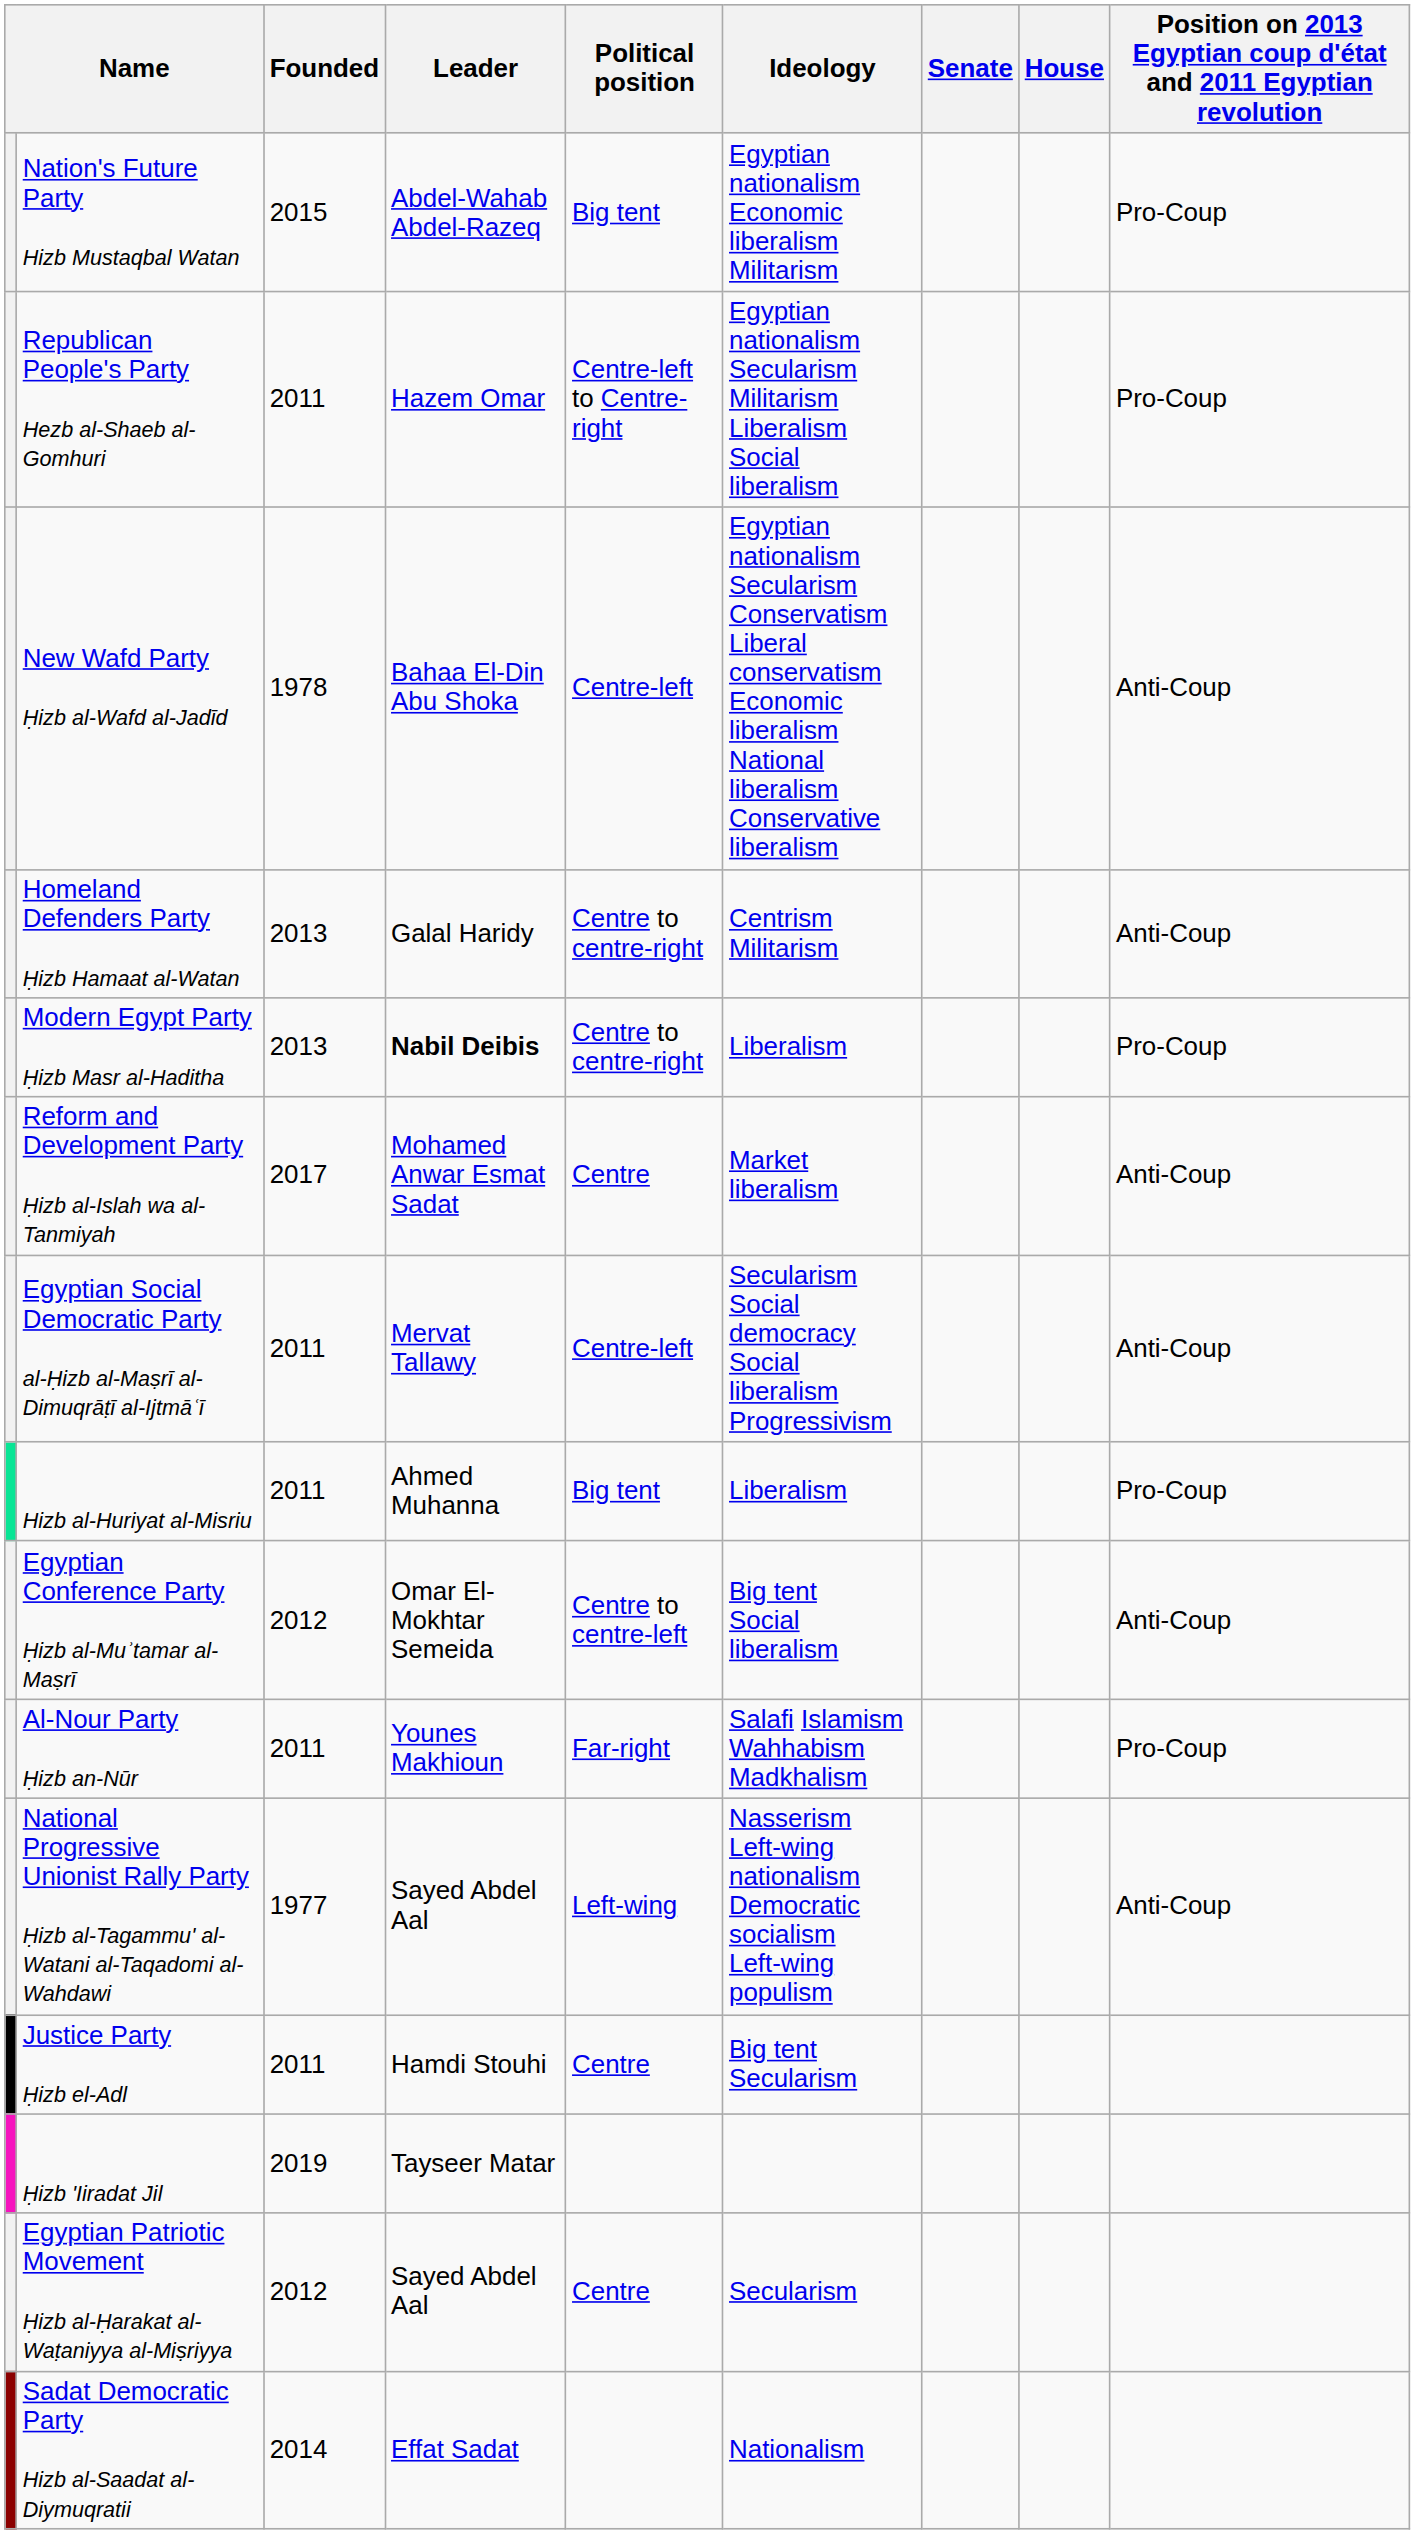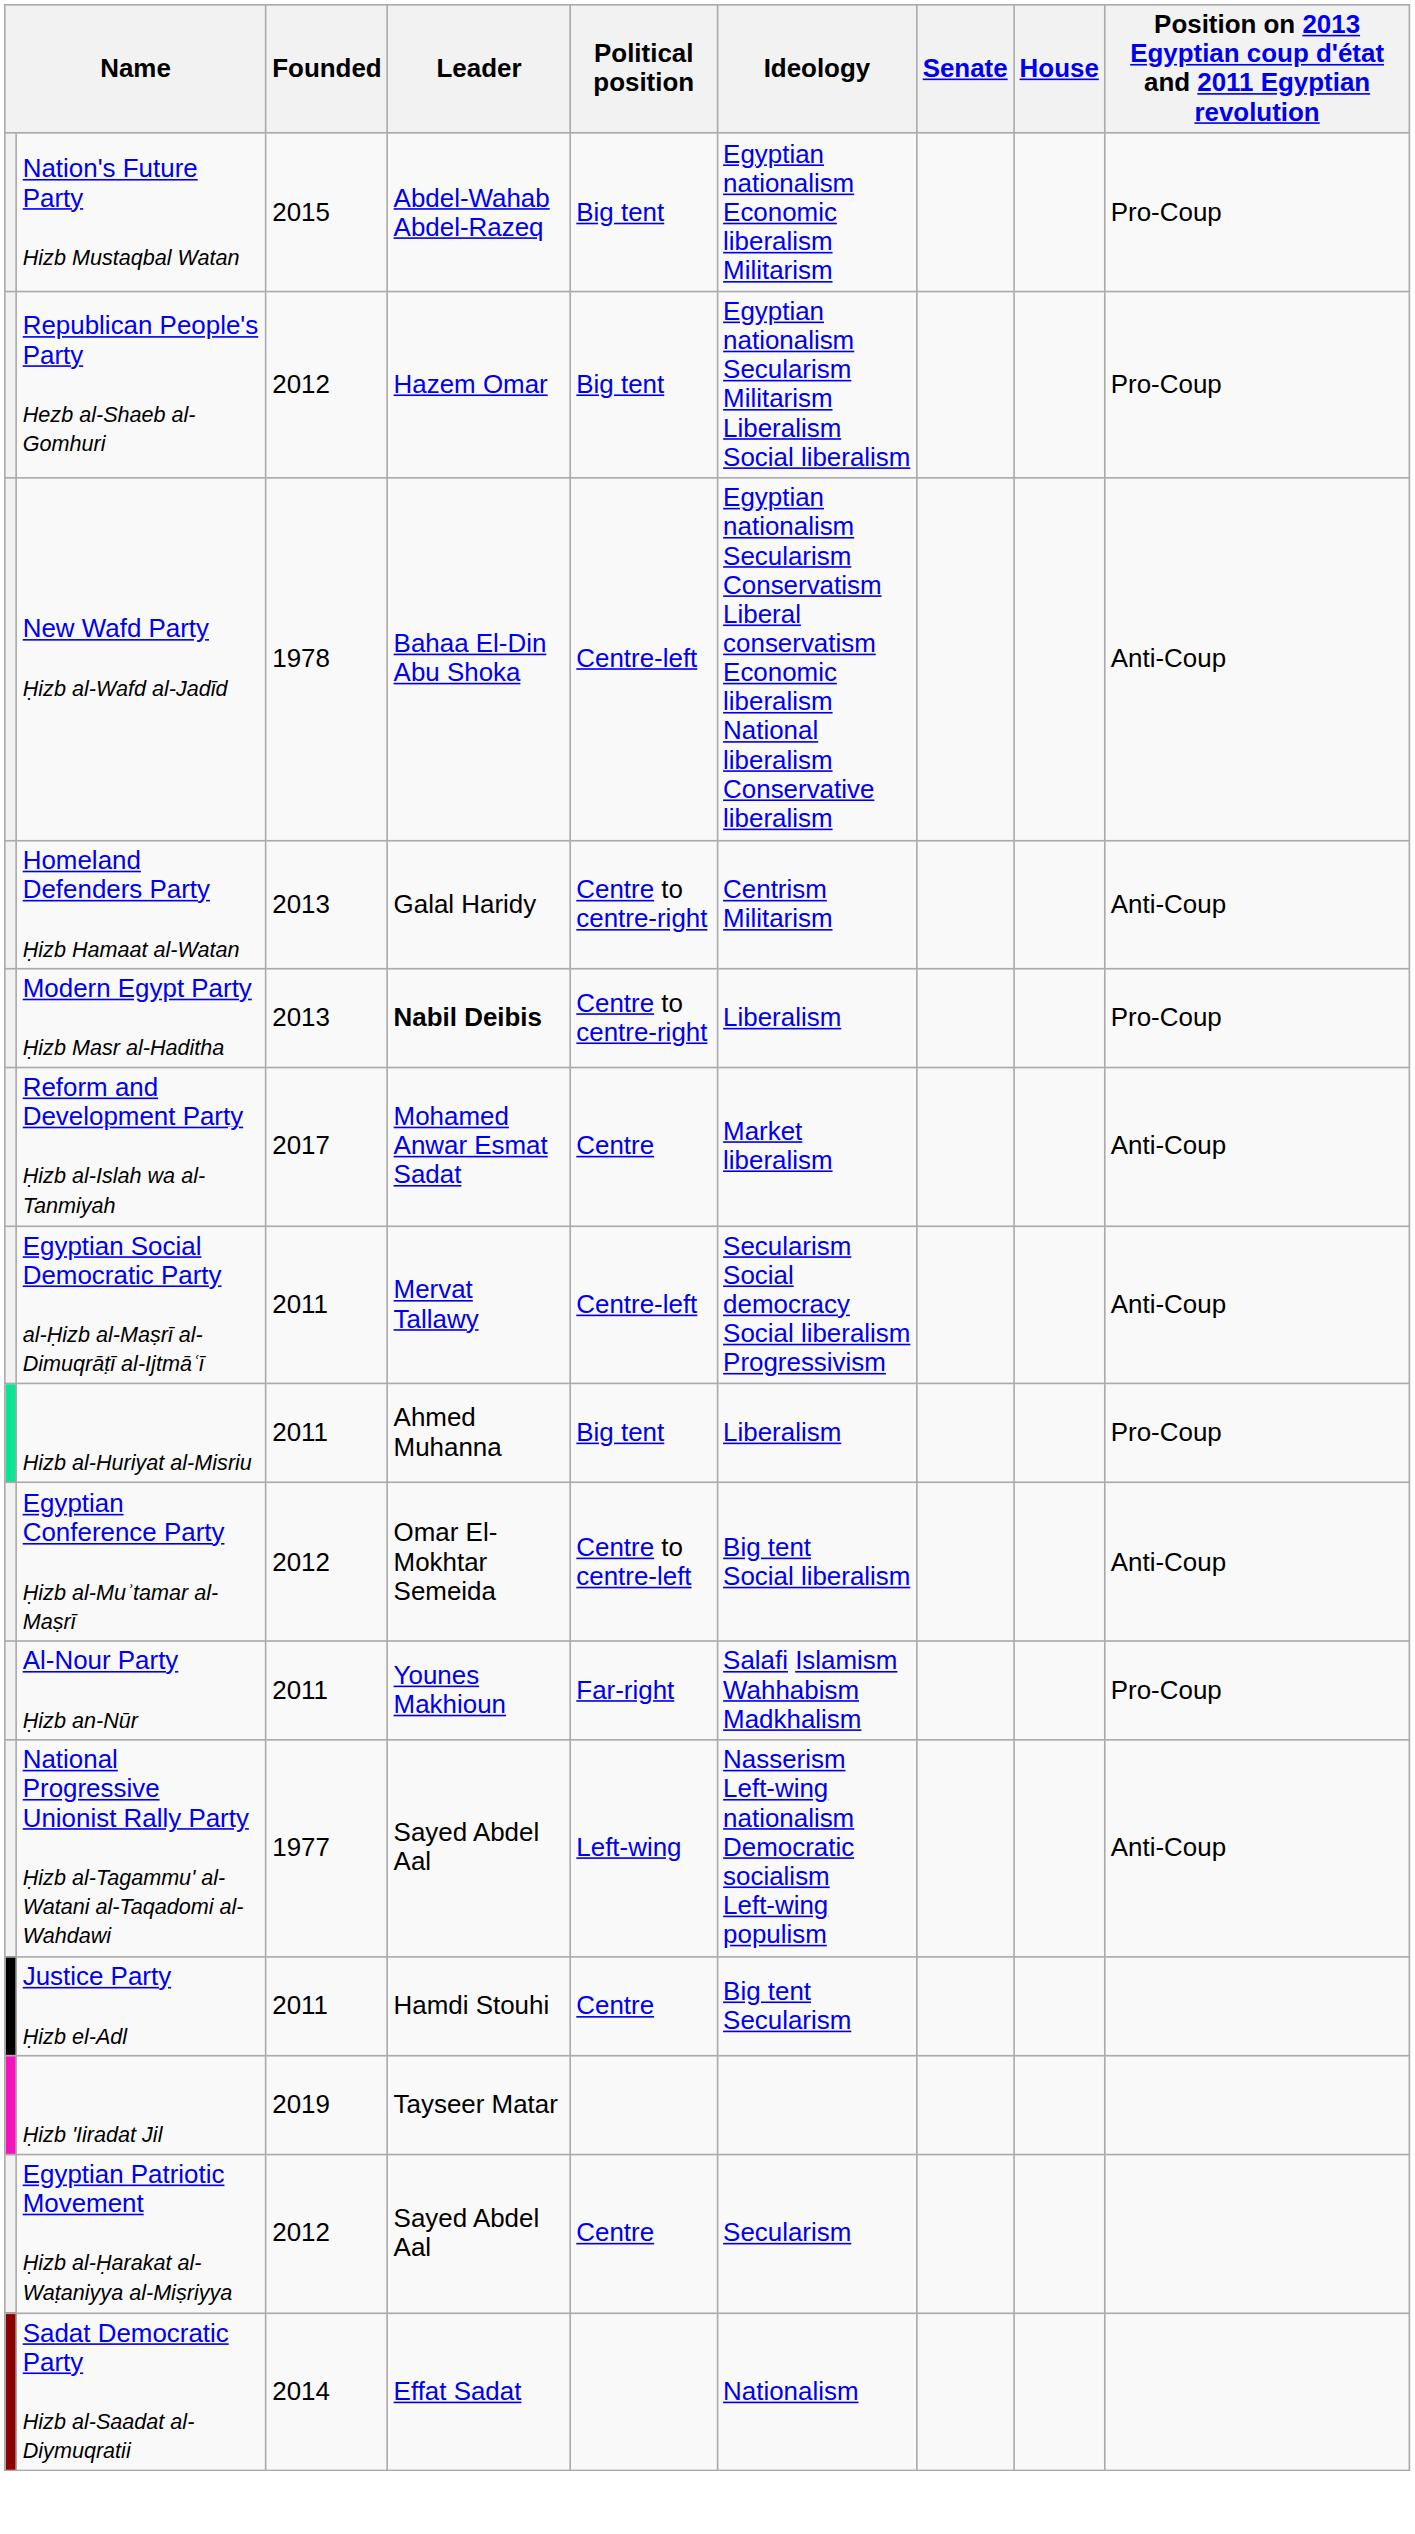Republican People's Party Hezb al-Shaeb al-Gomhuri | Founded: 2011 -> 2012
Republican People's Party Hezb al-Shaeb al-Gomhuri | Political position: Centre-left to Centre-right -> Big tent
